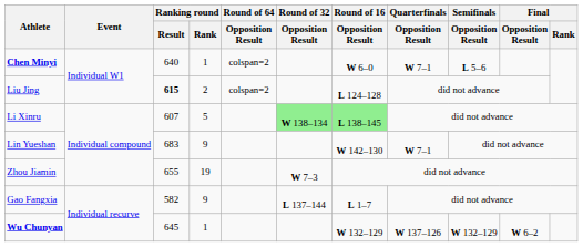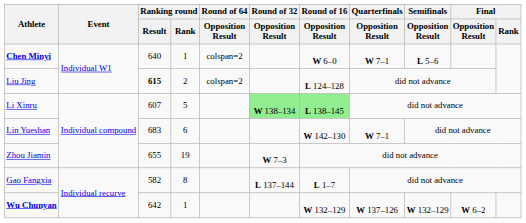Lin Yueshan | Ranking round / Rank: 9 -> 6
Gao Fangxia | Ranking round / Rank: 9 -> 8
Wu Chunyan | Ranking round / Result: 645 -> 642
